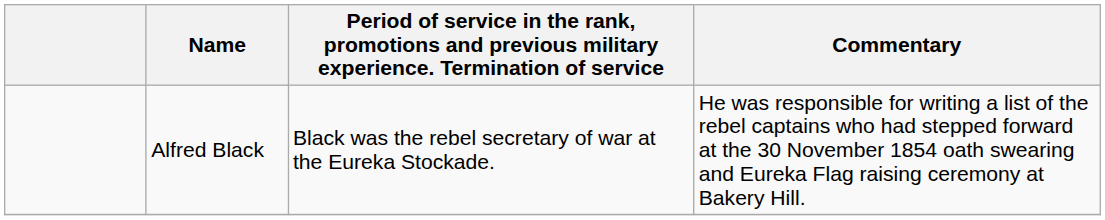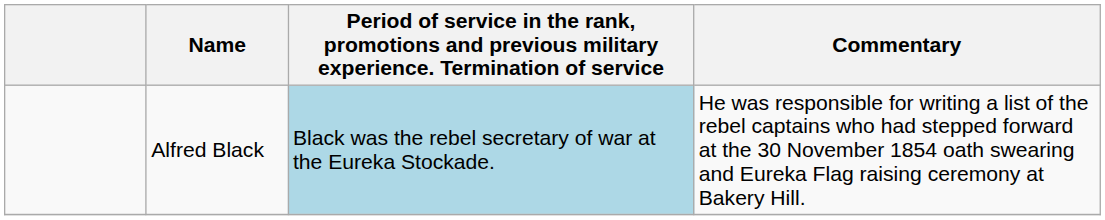Alfred Black | column 3: no background -> lightblue background
